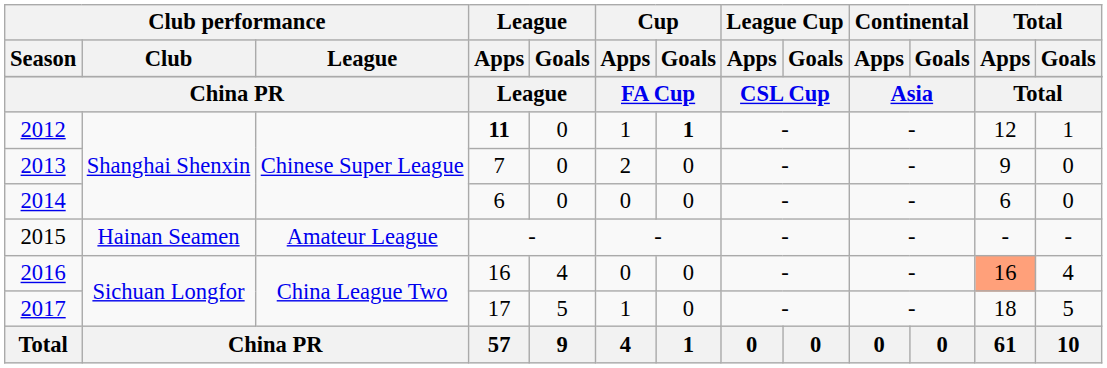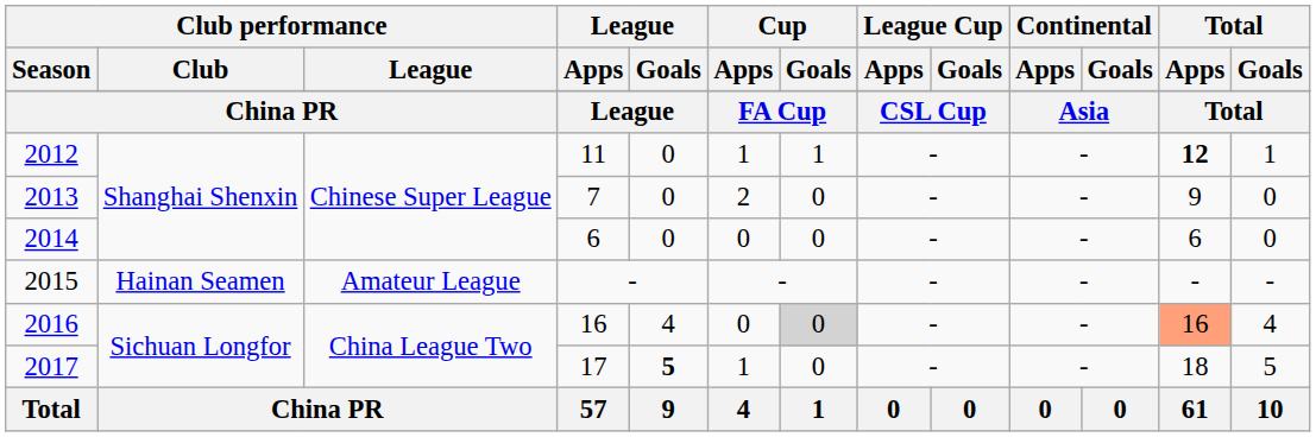2012 | League / Apps: bold -> normal
2012 | Cup / Goals: bold -> normal
2012 | Total / Apps: normal -> bold
2016 | Cup / Goals: no background -> lightgrey background
2017 | League / Goals: normal -> bold
